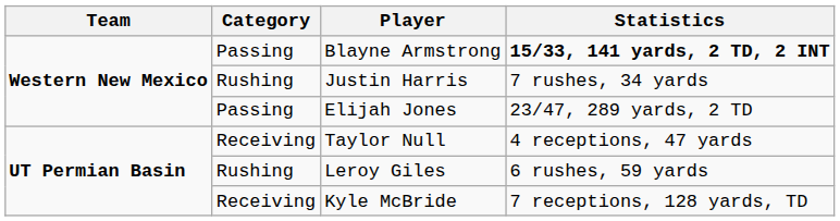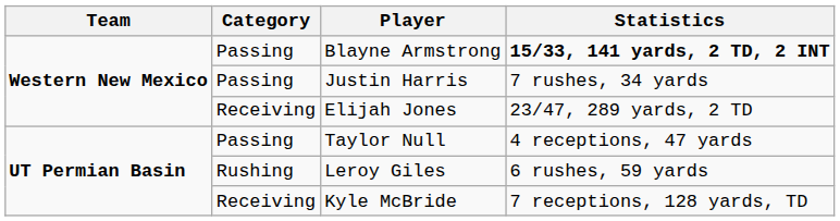Justin Harris | Category: Rushing -> Passing
Elijah Jones | Category: Passing -> Receiving
Taylor Null | Category: Receiving -> Passing
